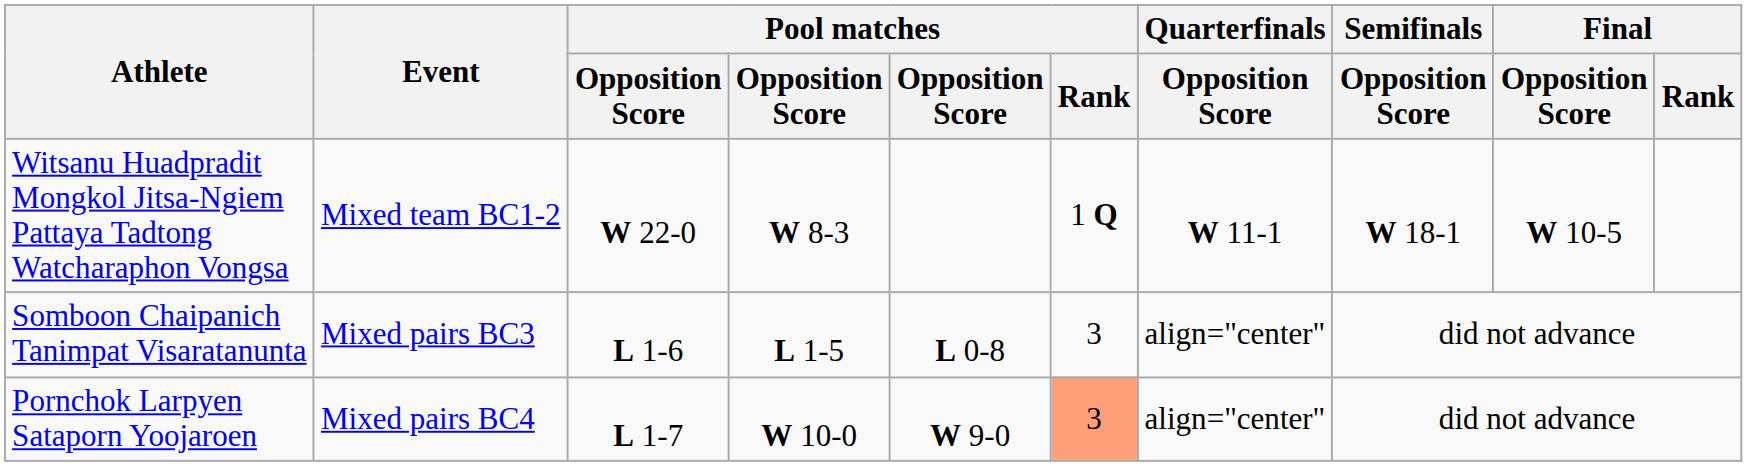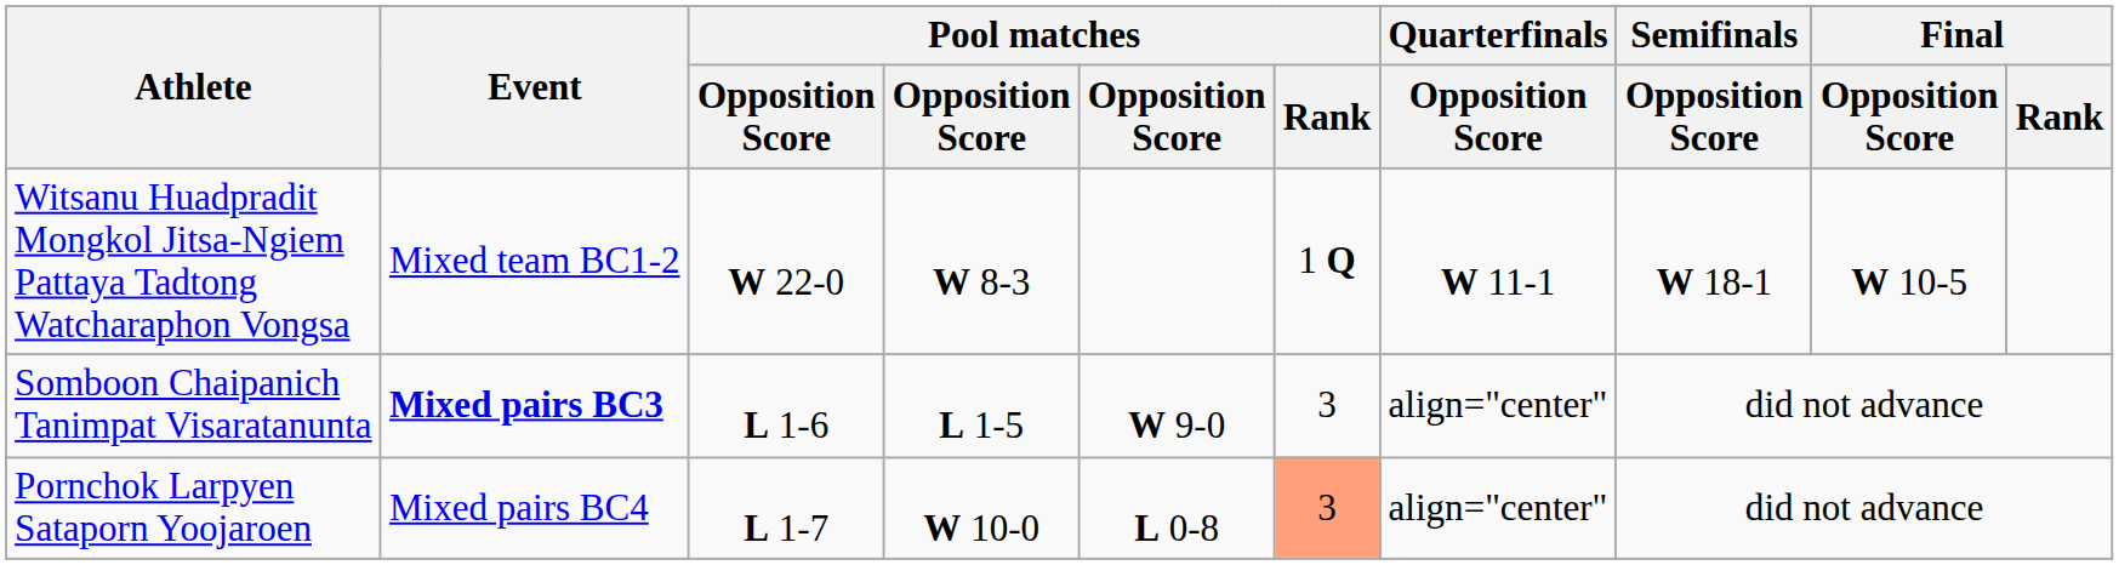Somboon Chaipanich Tanimpat Visaratanunta | Event: normal -> bold
Somboon Chaipanich Tanimpat Visaratanunta | column 5: L 0-8 -> W 9-0
Pornchok Larpyen Sataporn Yoojaroen | column 5: W 9-0 -> L 0-8
